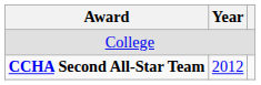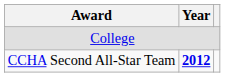CCHA Second All-Star Team | Award: bold -> normal
CCHA Second All-Star Team | Year: normal -> bold
